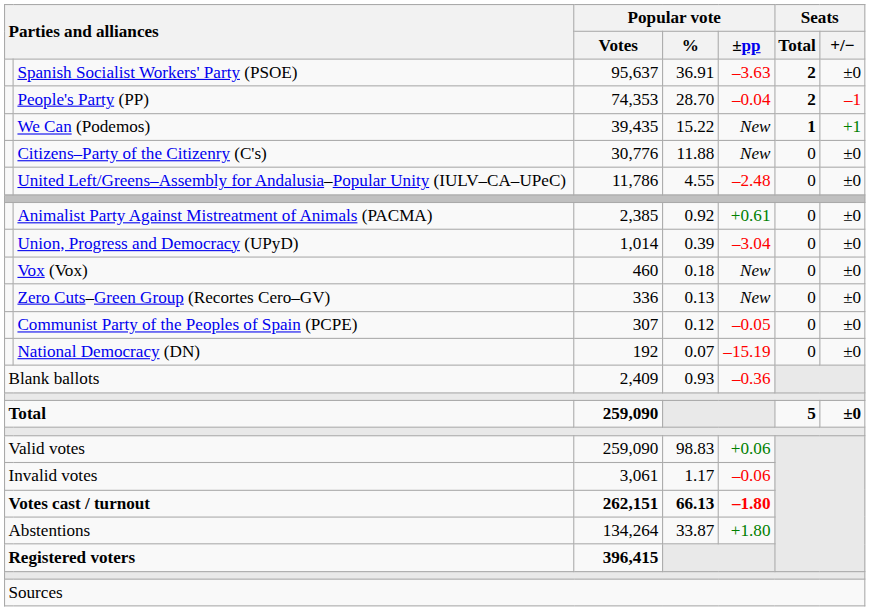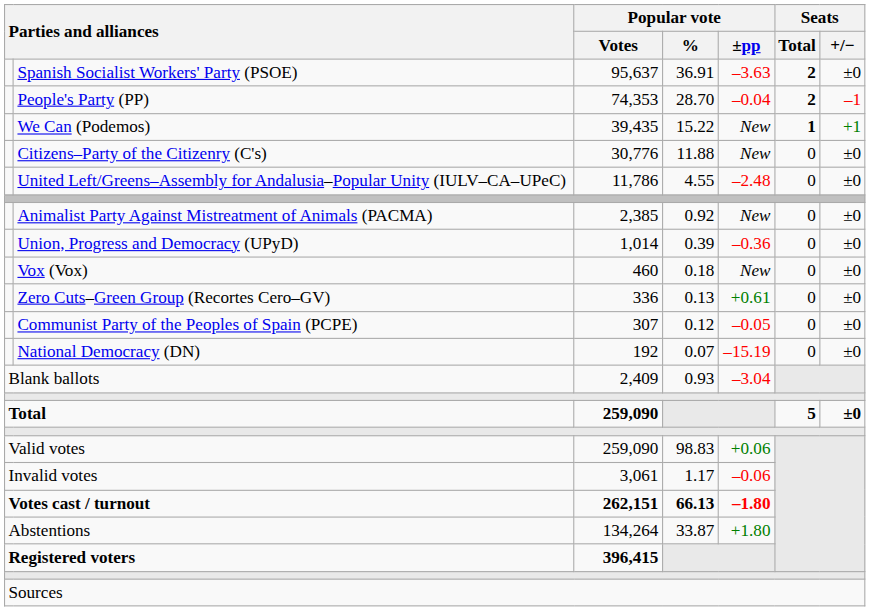Animalist Party Against Mistreatment of Animals (PACMA) | Popular vote / ±pp: +0.61 -> New
Union, Progress and Democracy (UPyD) | Popular vote / ±pp: –3.04 -> –0.36
Zero Cuts–Green Group (Recortes Cero–GV) | Popular vote / ±pp: New -> +0.61
Blank ballots | Popular vote / ±pp: –0.36 -> –3.04
